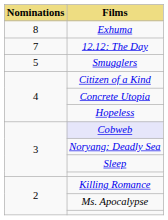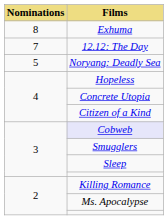row 4 | Films: Smugglers -> Noryang: Deadly Sea
row 5 | Films: Citizen of a Kind -> Hopeless
row 7 | Films: Hopeless -> Citizen of a Kind
row 9 | Films: Noryang: Deadly Sea -> Smugglers
